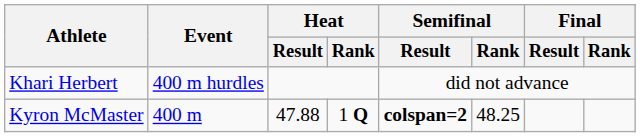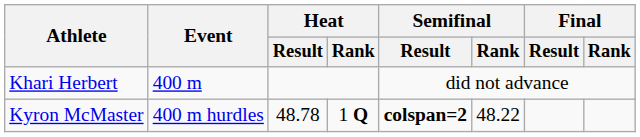Khari Herbert | Event: 400 m hurdles -> 400 m
Kyron McMaster | Event: 400 m -> 400 m hurdles
Kyron McMaster | Heat / Result: 47.88 -> 48.78
Kyron McMaster | Semifinal / Rank: 48.25 -> 48.22
